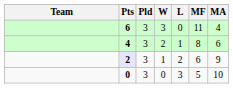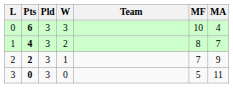columns swapped: Team <-> L
row 2 | MF: 11 -> 10
row 3 | MA: 6 -> 7
row 4 | Pts: lavender background -> no background
row 4 | MF: 6 -> 7
row 5 | MA: 10 -> 11
